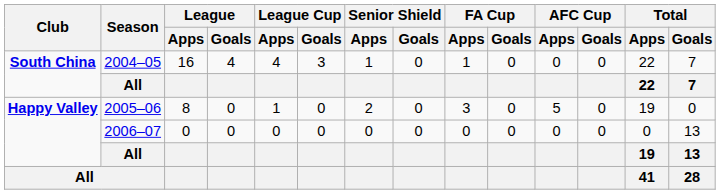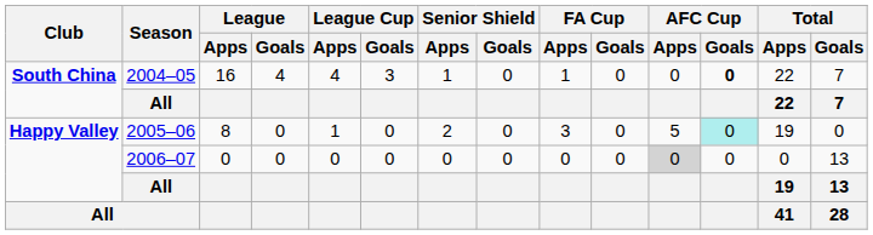2004–05 | AFC Cup / Goals: normal -> bold
2005–06 | AFC Cup / Goals: no background -> paleturquoise background
2006–07 | AFC Cup / Apps: no background -> lightgrey background
